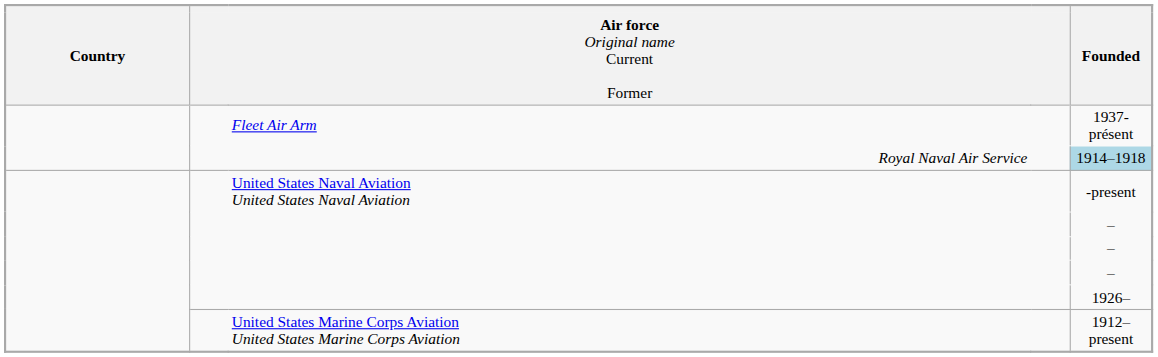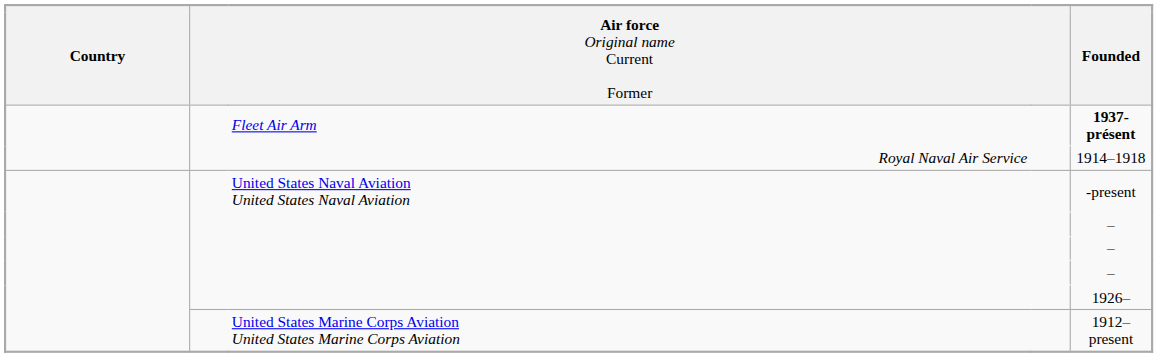Fleet Air Arm | Founded: normal -> bold
Royal Naval Air Service | Founded: lightblue background -> no background
